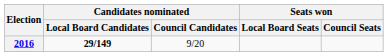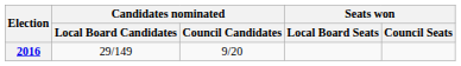2016 | Candidates nominated / Local Board Candidates: bold -> normal
